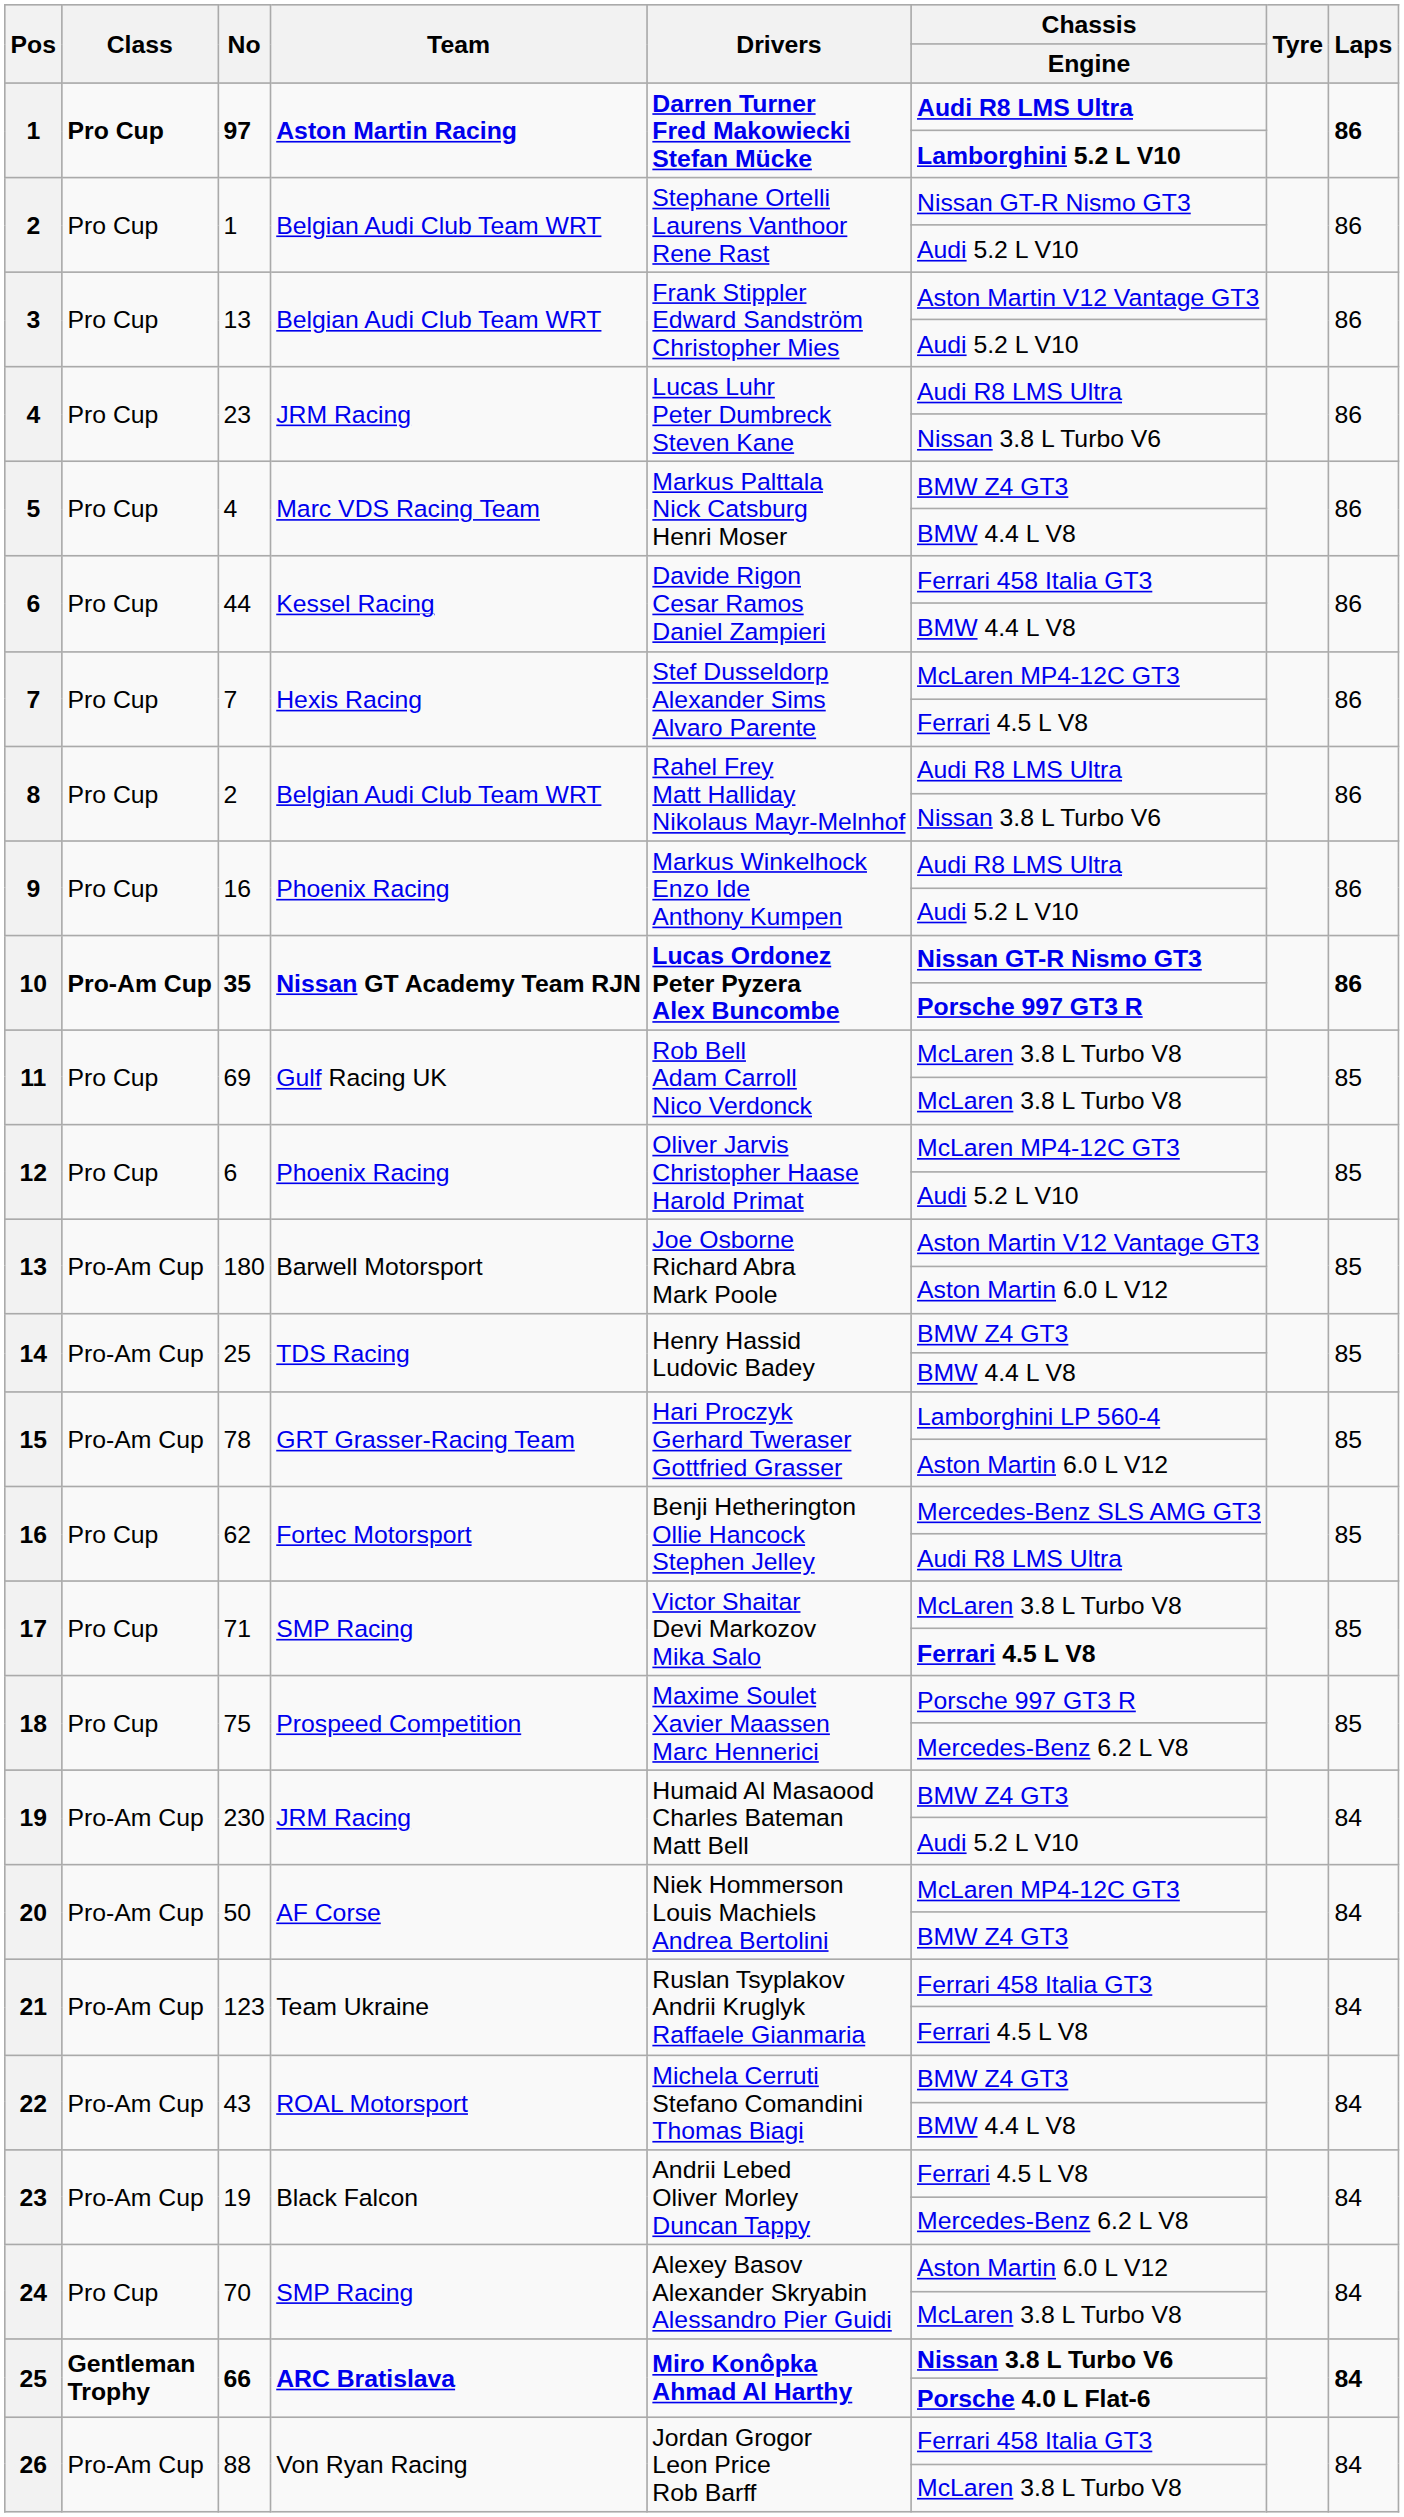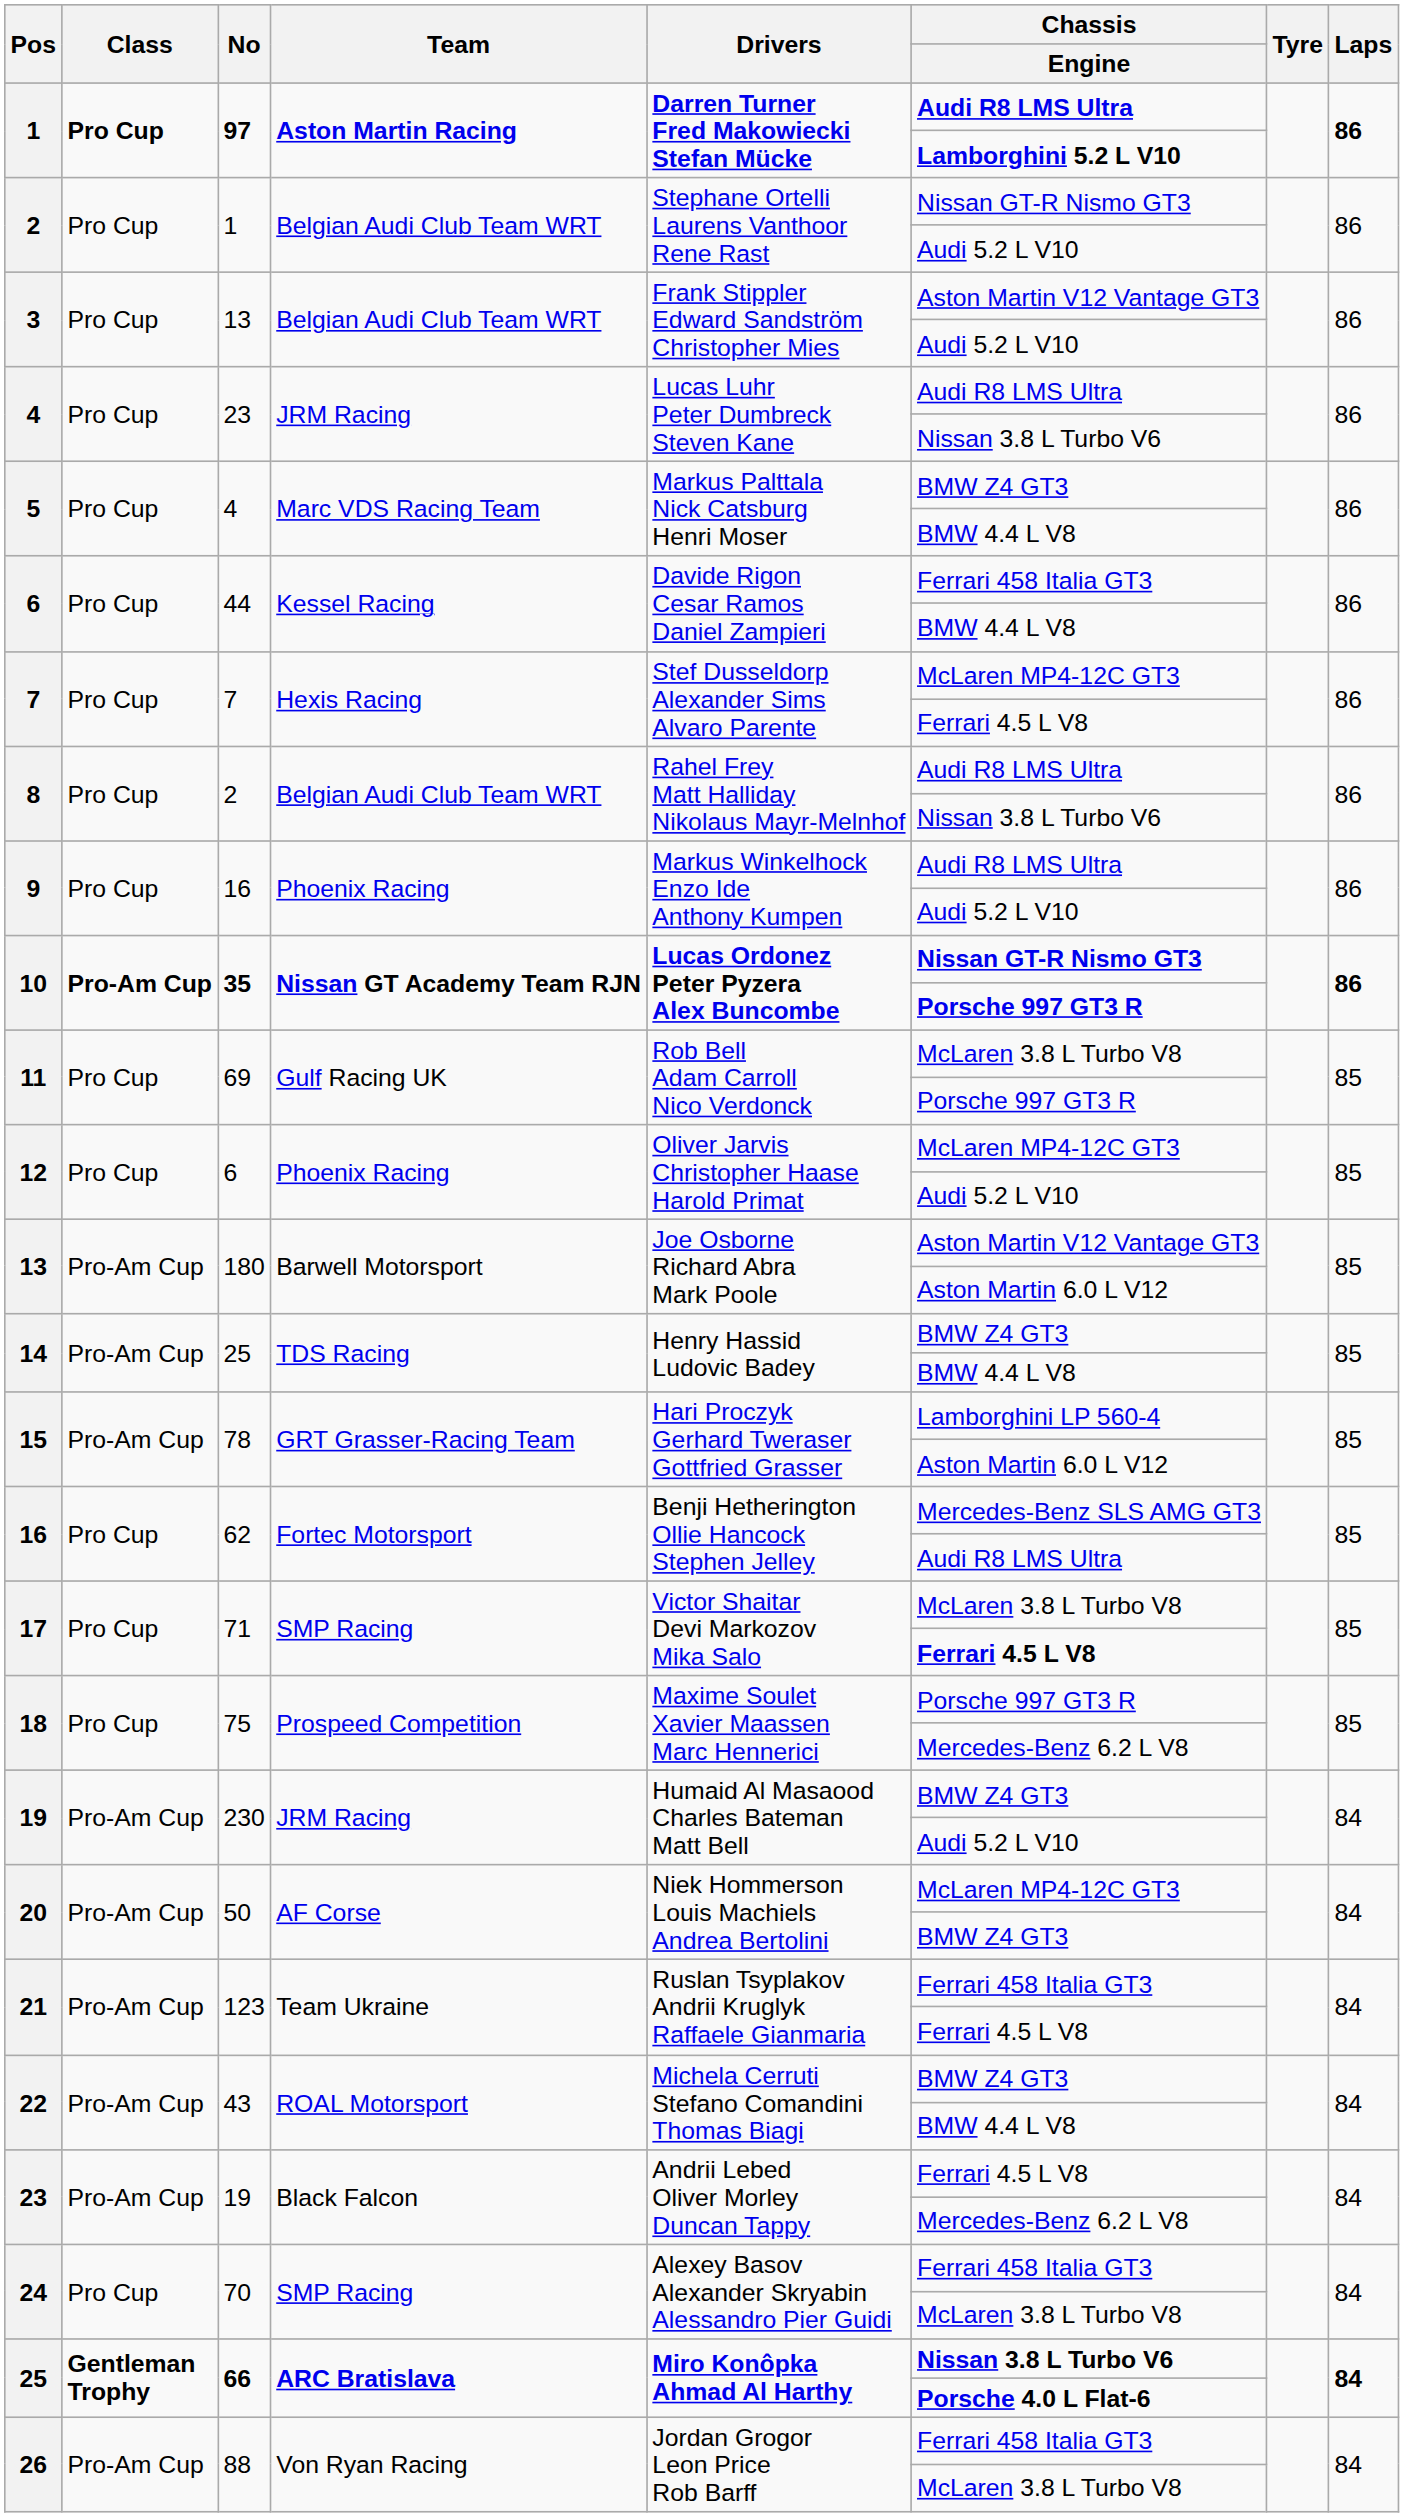row 24 | Chassis / Engine: McLaren 3.8 L Turbo V8 -> Porsche 997 GT3 R
row 49 | Chassis / Engine: Aston Martin 6.0 L V12 -> Ferrari 458 Italia GT3
